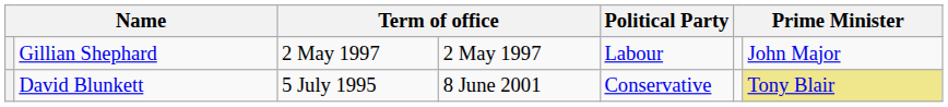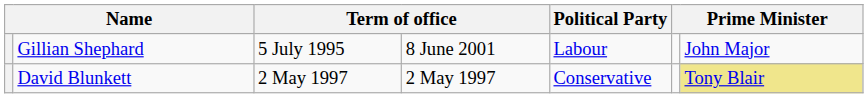Gillian Shephard | column 3: 2 May 1997 -> 5 July 1995
Gillian Shephard | column 4: 2 May 1997 -> 8 June 2001
David Blunkett | column 3: 5 July 1995 -> 2 May 1997
David Blunkett | column 4: 8 June 2001 -> 2 May 1997
